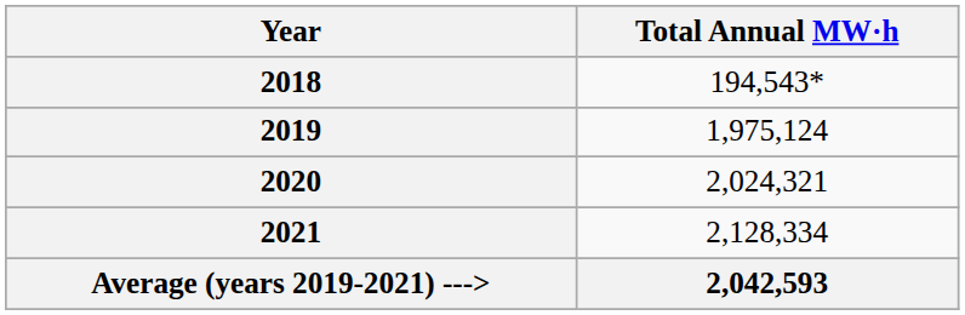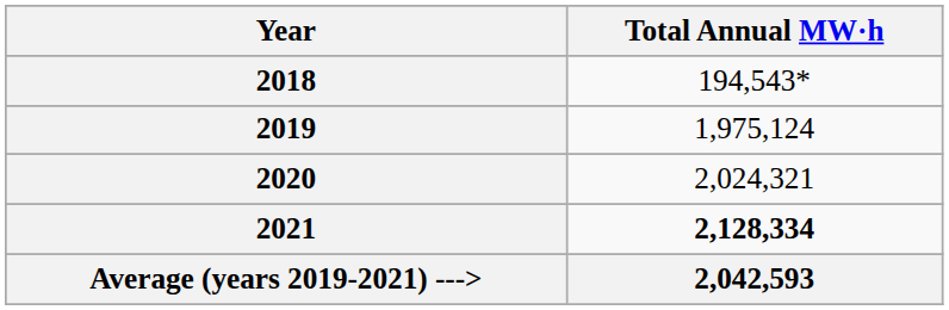2021 | Total Annual MW·h: normal -> bold
